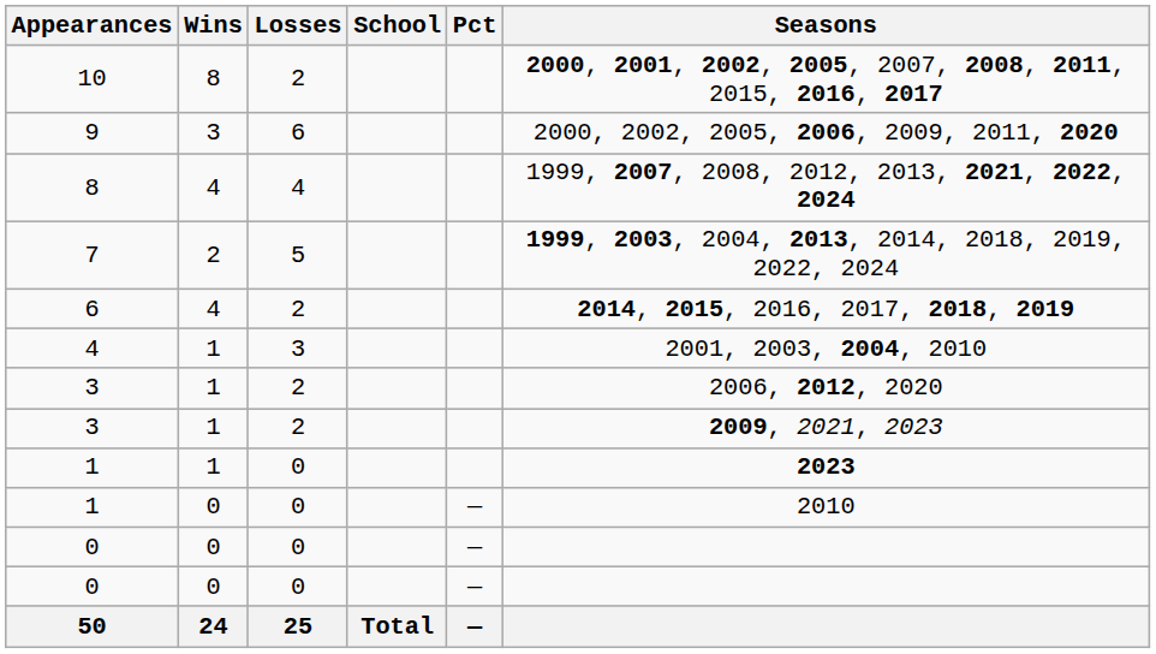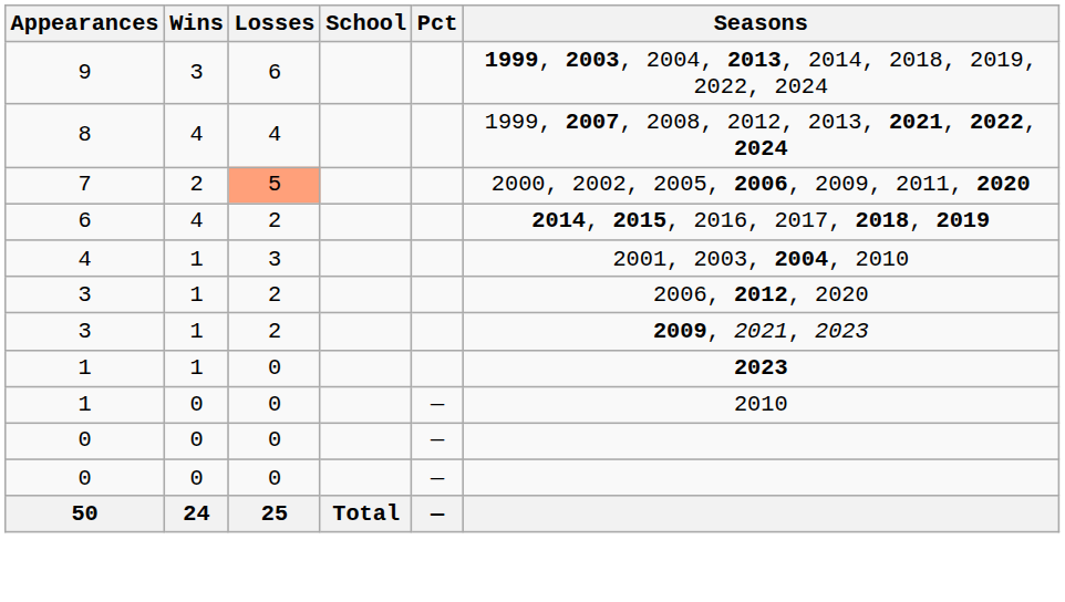- row: 10 | 8 | 2 | 2000, 2001, 2002, 2005, 2007, 2008, 2011, 2015, 2016, 2017
9 | Seasons: 2000, 2002, 2005, 2006, 2009, 2011, 2020 -> 1999, 2003, 2004, 2013, 2014, 2018, 2019, 2022, 2024
7 | Losses: no background -> lightsalmon background
7 | Seasons: 1999, 2003, 2004, 2013, 2014, 2018, 2019, 2022, 2024 -> 2000, 2002, 2005, 2006, 2009, 2011, 2020
